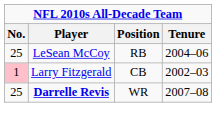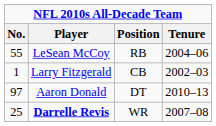LeSean McCoy | No.: 25 -> 55
Larry Fitzgerald | No.: pink background -> no background
+ row: 97 | Aaron Donald | DT | 2010–13
